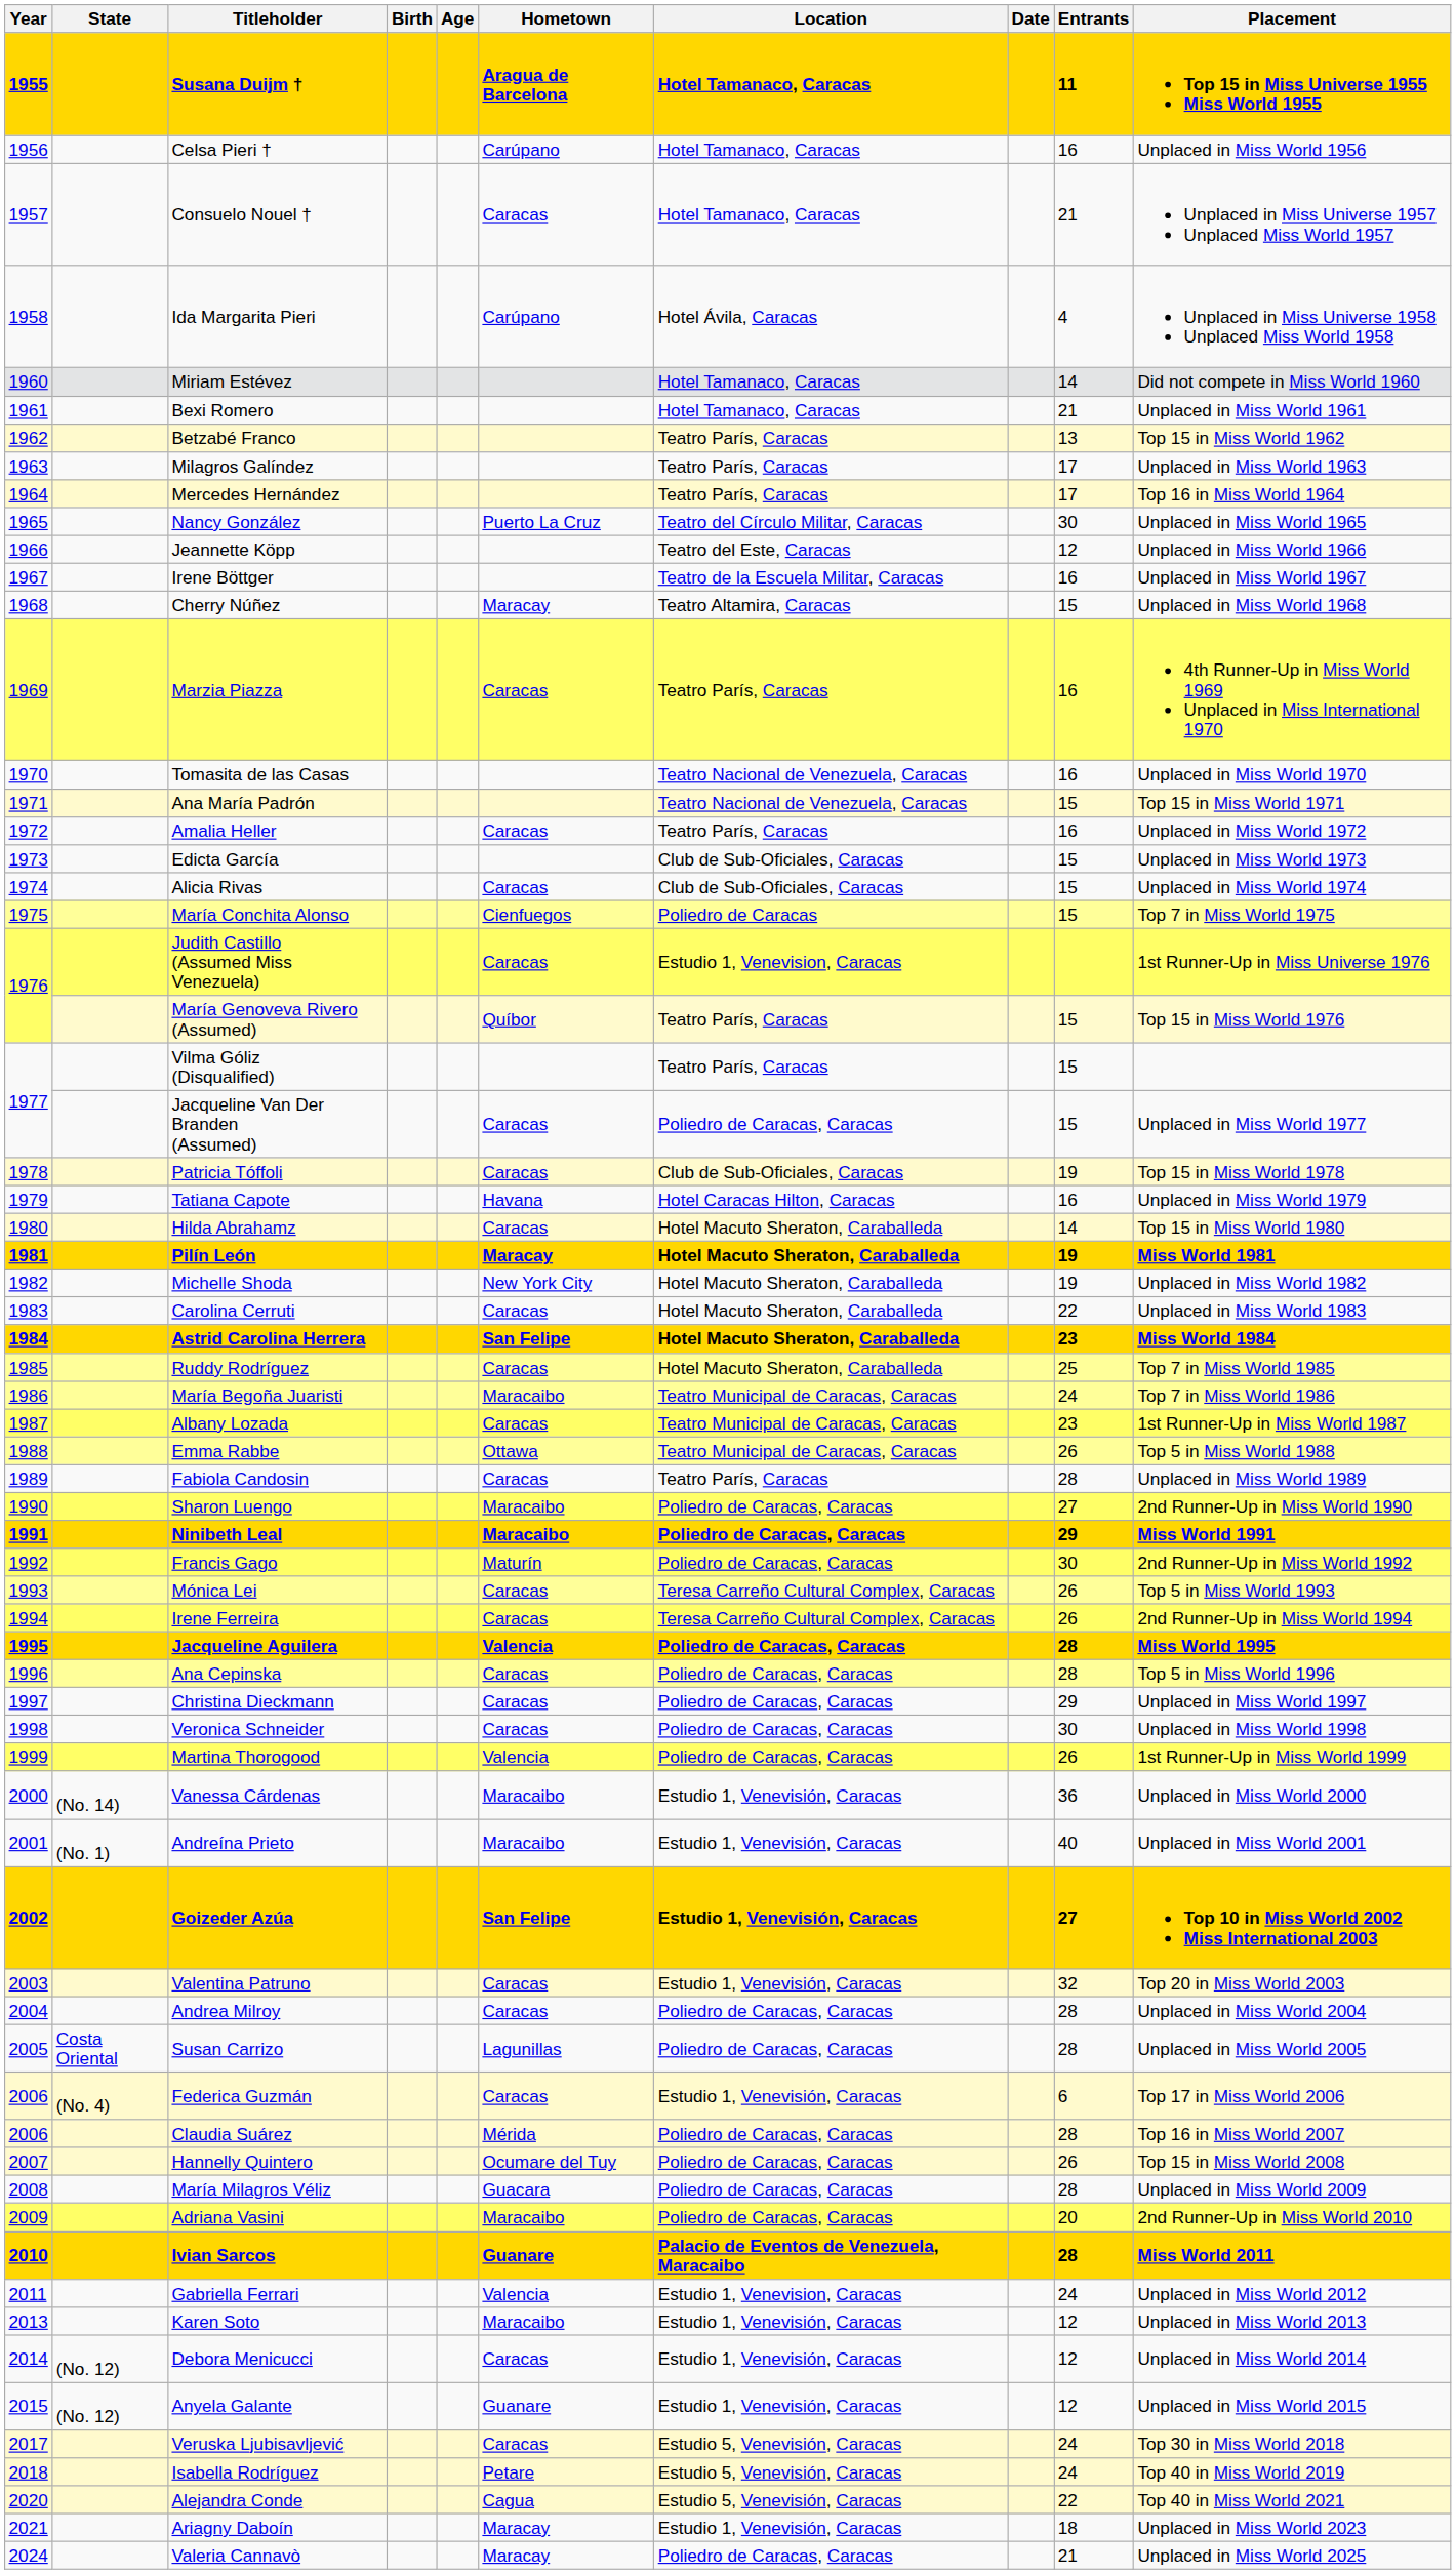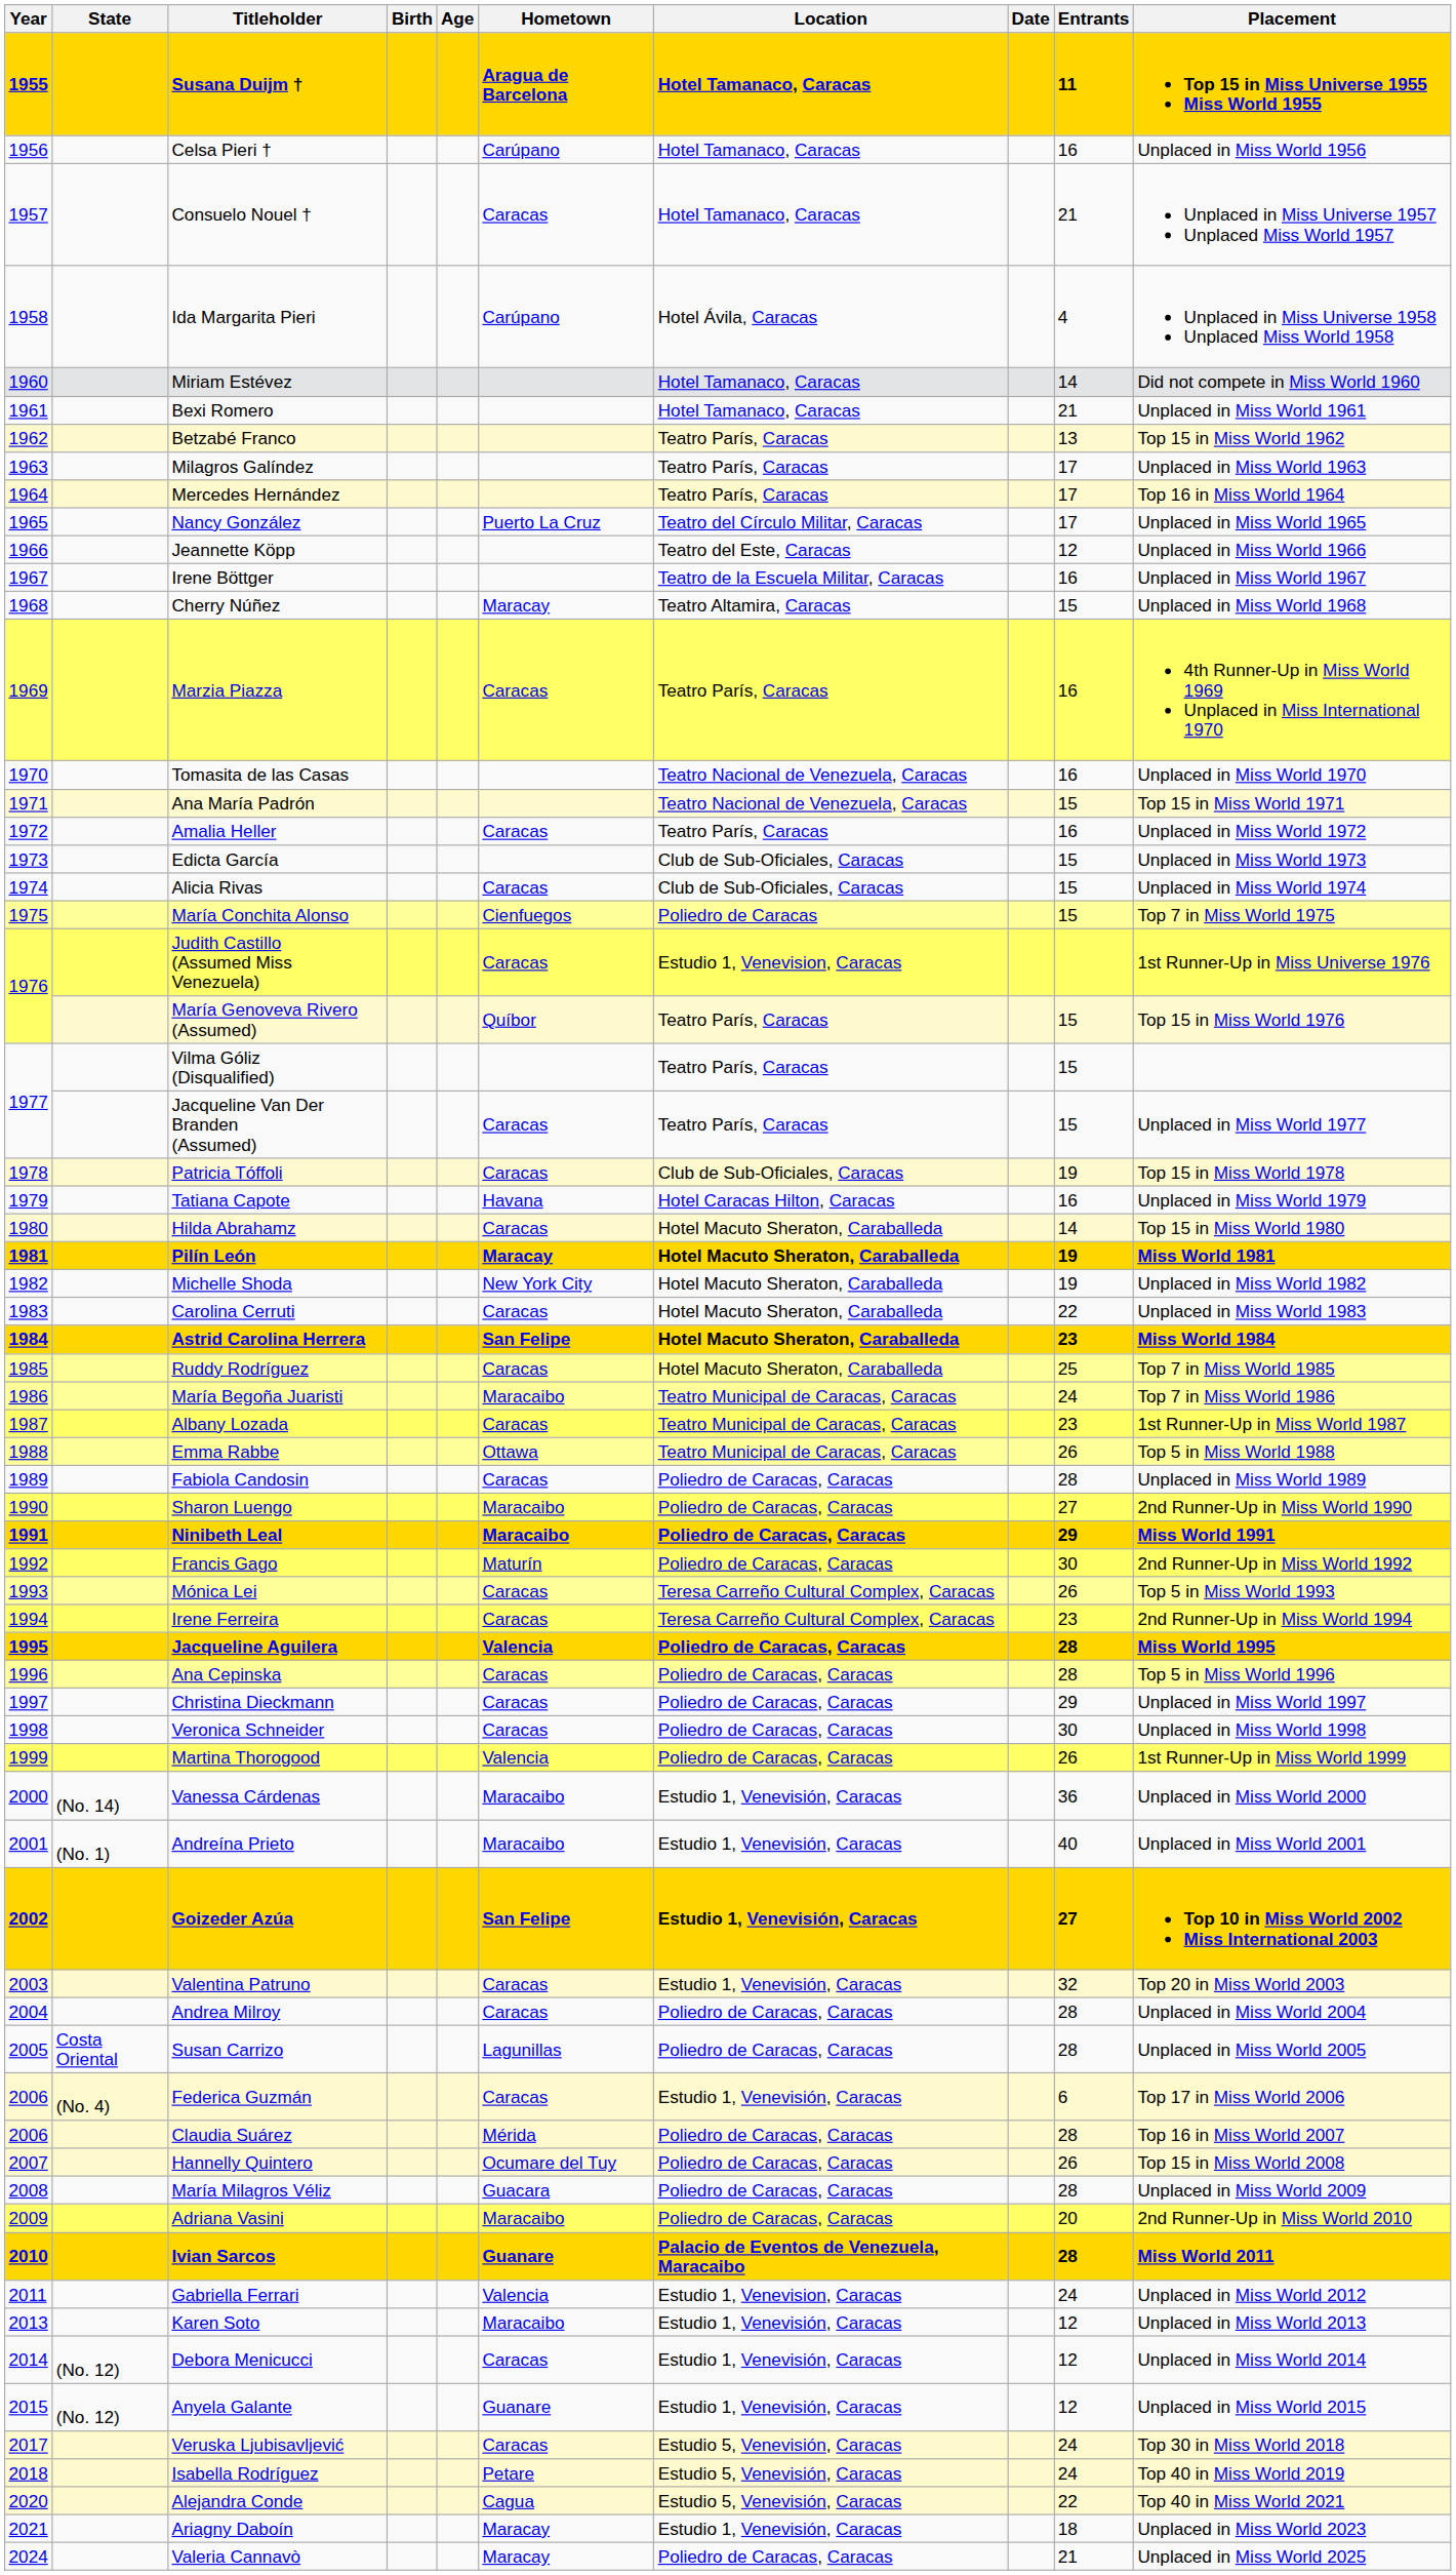Nancy González | Entrants: 30 -> 17
Jacqueline Van Der Branden (Assumed) | Location: Poliedro de Caracas, Caracas -> Teatro París, Caracas
Fabiola Candosin | Location: Teatro París, Caracas -> Poliedro de Caracas, Caracas
Irene Ferreira | Entrants: 26 -> 23
